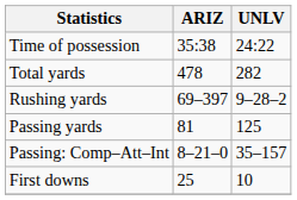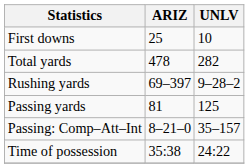rows swapped: First downs <-> Time of possession
